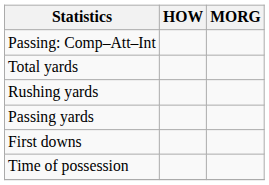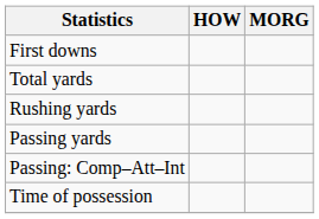rows swapped: First downs <-> Passing: Comp–Att–Int
